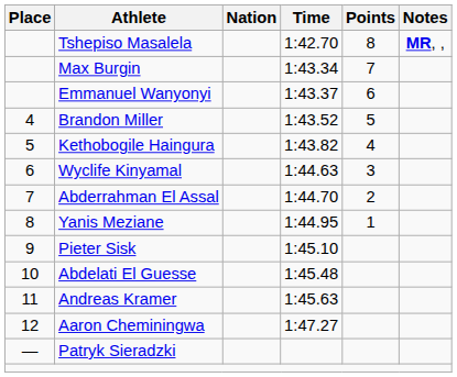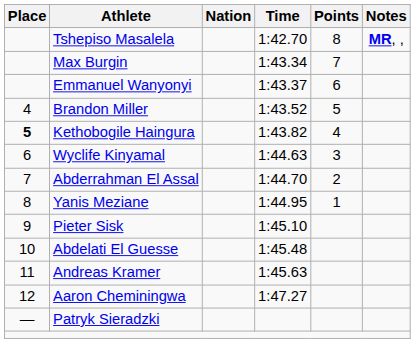Kethobogile Haingura | Place: normal -> bold
